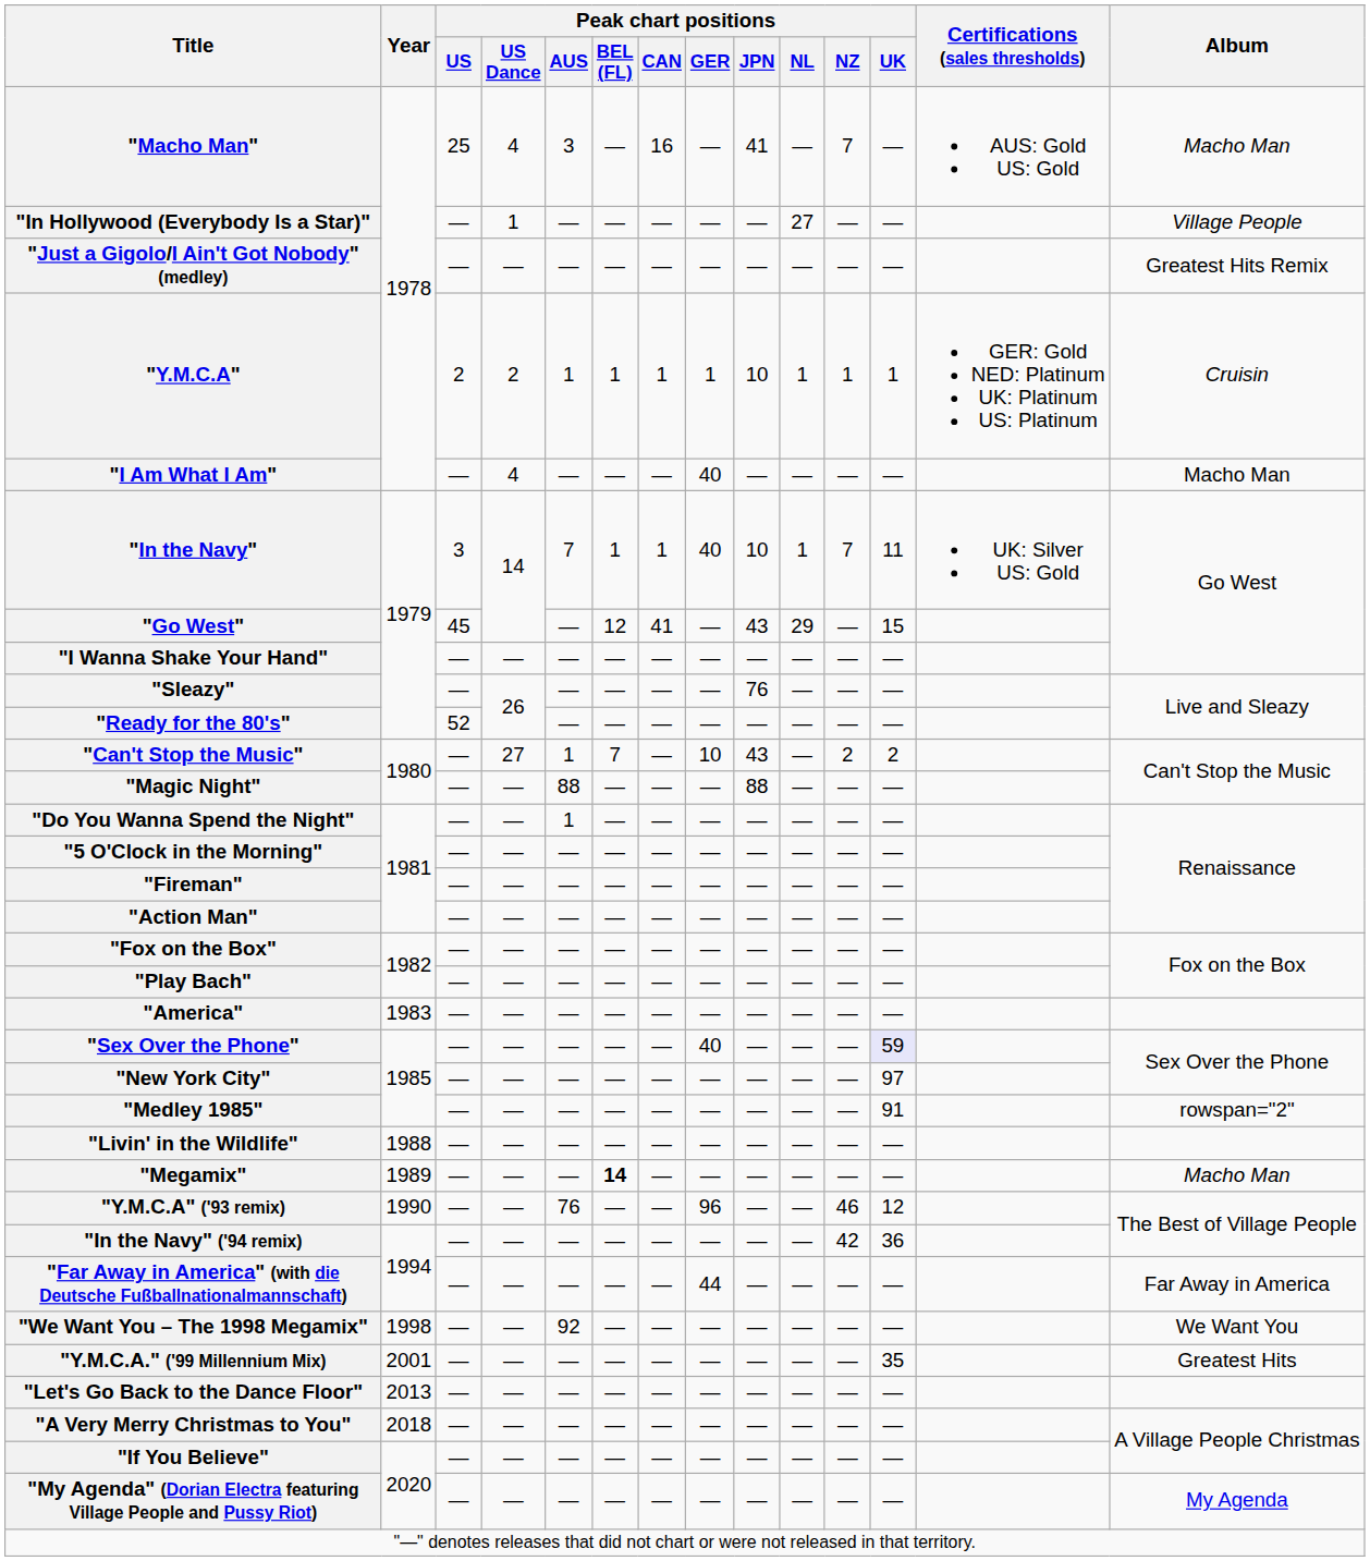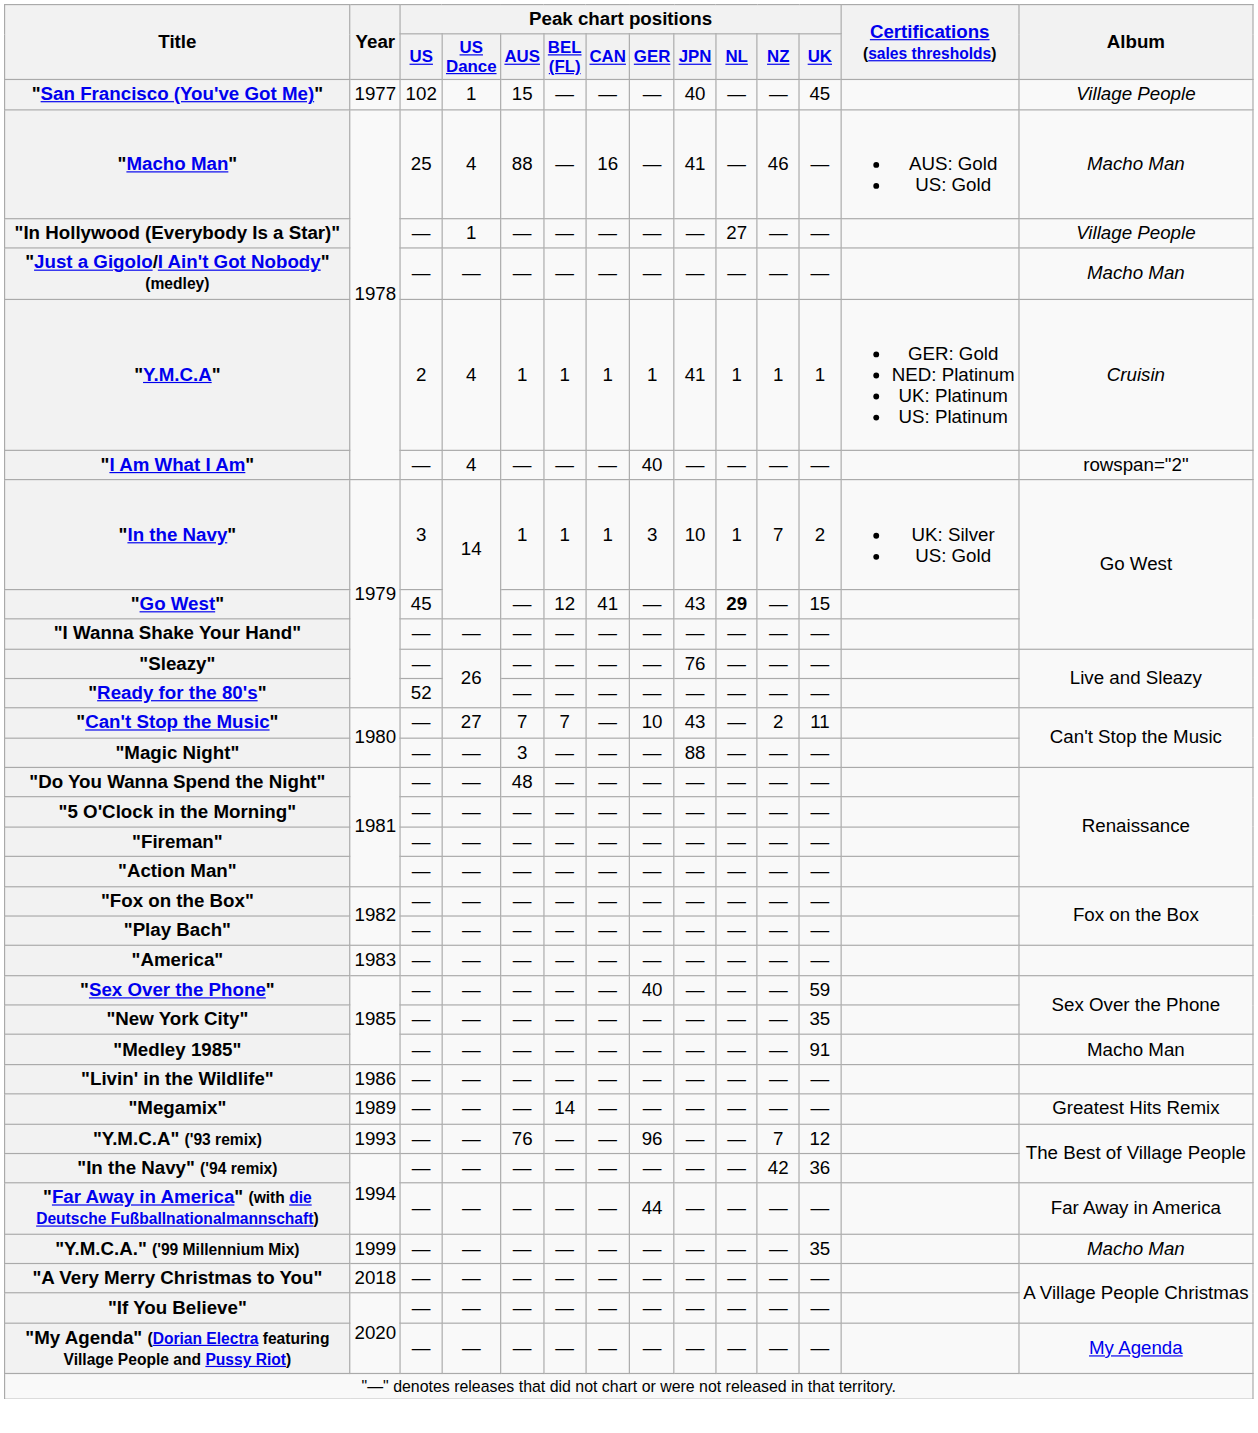+ row: "San Francisco (You've Got Me)" | 1977 | 102 | 1 | 15 | — | — | — | 40 | — | — | 45 | Village People
"Macho Man" | Peak chart positions / AUS: 3 -> 88
"Macho Man" | Peak chart positions / NZ: 7 -> 46
"Just a Gigolo/I Ain't Got Nobody" (medley) | Album: Greatest Hits Remix -> Macho Man
"Y.M.C.A" | Peak chart positions / US Dance: 2 -> 4
"Y.M.C.A" | Peak chart positions / JPN: 10 -> 41
"I Am What I Am" | Album: Macho Man -> rowspan="2"
"In the Navy" | Peak chart positions / AUS: 7 -> 1
"In the Navy" | Peak chart positions / GER: 40 -> 3
"In the Navy" | Peak chart positions / UK: 11 -> 2
"Go West" | Peak chart positions / NL: normal -> bold
"Can't Stop the Music" | Peak chart positions / AUS: 1 -> 7
"Can't Stop the Music" | Peak chart positions / UK: 2 -> 11
"Magic Night" | Peak chart positions / AUS: 88 -> 3
"Do You Wanna Spend the Night" | Peak chart positions / AUS: 1 -> 48
"Sex Over the Phone" | Peak chart positions / UK: lavender background -> no background
"New York City" | Peak chart positions / UK: 97 -> 35
"Medley 1985" | Album: rowspan="2" -> Macho Man
"Livin' in the Wildlife" | Year: 1988 -> 1986
"Megamix" | Peak chart positions / BEL (FL): bold -> normal
"Megamix" | Album: Macho Man -> Greatest Hits Remix
"Y.M.C.A" ('93 remix) | Year: 1990 -> 1993
"Y.M.C.A" ('93 remix) | Peak chart positions / NZ: 46 -> 7
- row: "We Want You – The 1998 Megamix" | 1998 | — | — | 92 | — | — | — | — | — | — | — | We Want You
"Y.M.C.A." ('99 Millennium Mix) | Year: 2001 -> 1999
"Y.M.C.A." ('99 Millennium Mix) | Album: Greatest Hits -> Macho Man
- row: "Let's Go Back to the Dance Floor" | 2013 | — | — | — | — | — | — | — | — | — | —
